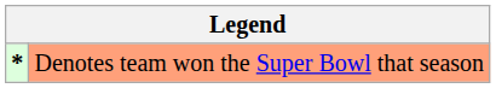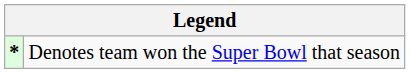* | column 2: lightsalmon background -> no background
